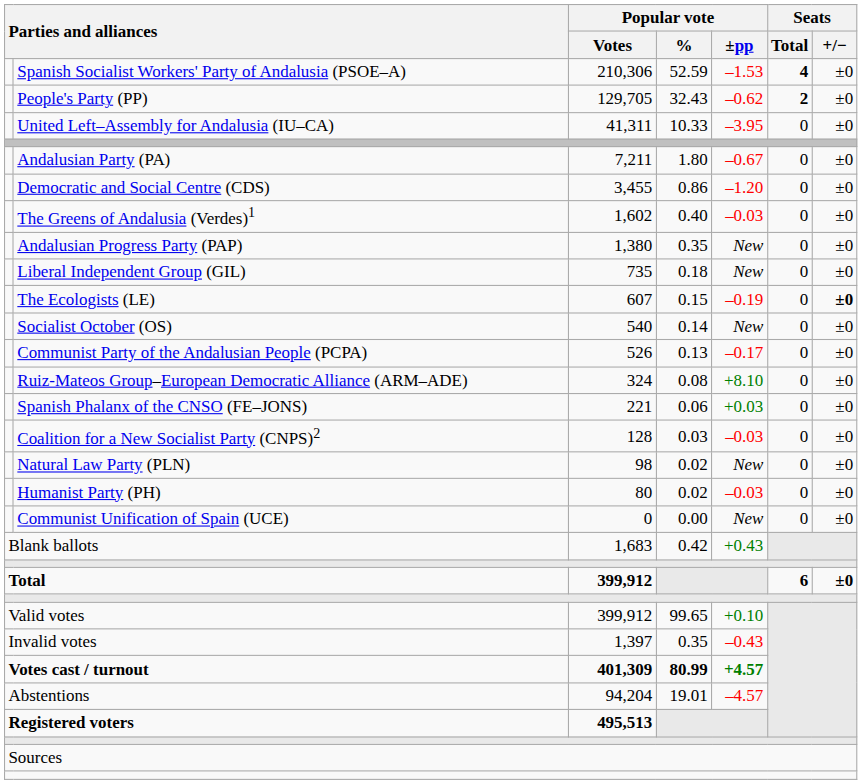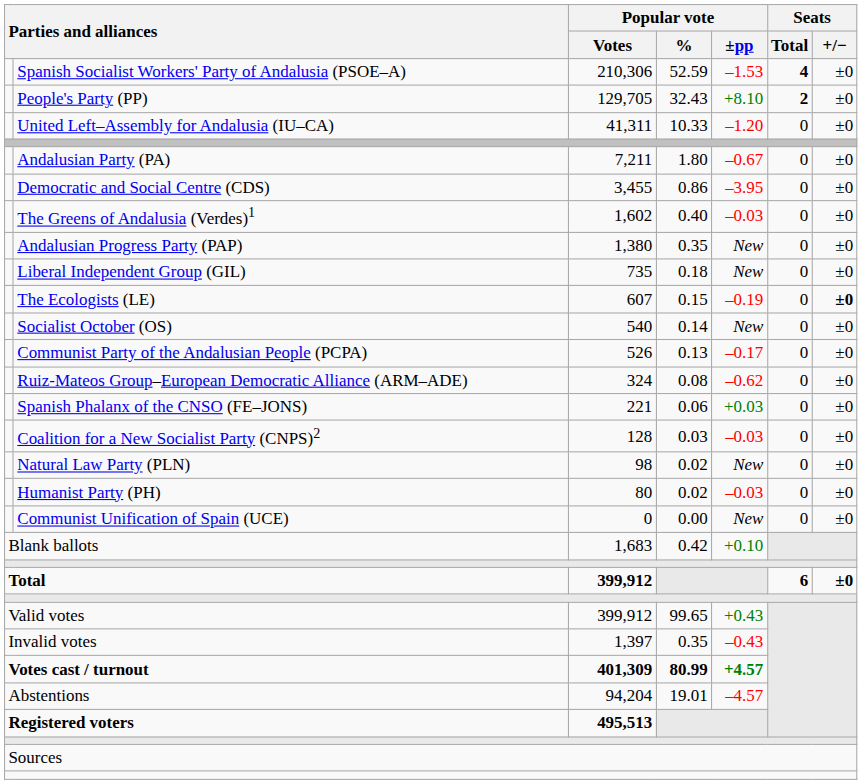People's Party (PP) | Popular vote / ±pp: –0.62 -> +8.10
United Left–Assembly for Andalusia (IU–CA) | Popular vote / ±pp: –3.95 -> –1.20
Democratic and Social Centre (CDS) | Popular vote / ±pp: –1.20 -> –3.95
Ruiz-Mateos Group–European Democratic Alliance (ARM–ADE) | Popular vote / ±pp: +8.10 -> –0.62
Blank ballots | Popular vote / ±pp: +0.43 -> +0.10
Valid votes | Popular vote / ±pp: +0.10 -> +0.43
